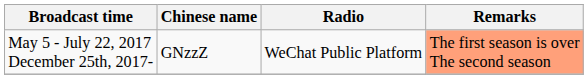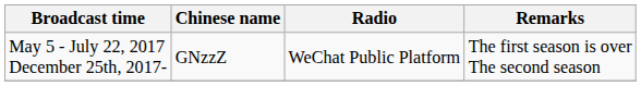May 5 - July 22, 2017 December 25th, 2017- | Remarks: lightsalmon background -> no background
